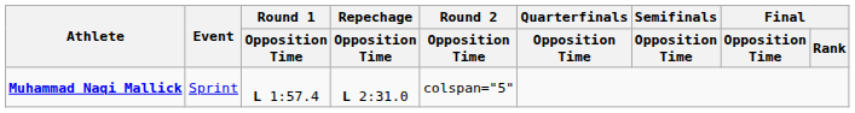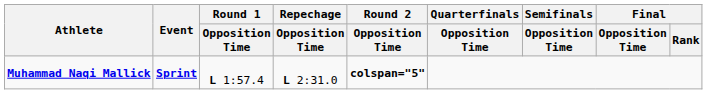Muhammad Naqi Mallick | Event: normal -> bold
Muhammad Naqi Mallick | Round 2 / Opposition Time: normal -> bold
